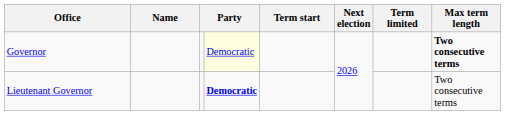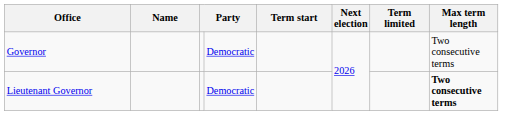Governor | column 4: lightyellow background -> no background
Governor | Max term length: bold -> normal
Lieutenant Governor | column 4: bold -> normal
Lieutenant Governor | Max term length: normal -> bold
